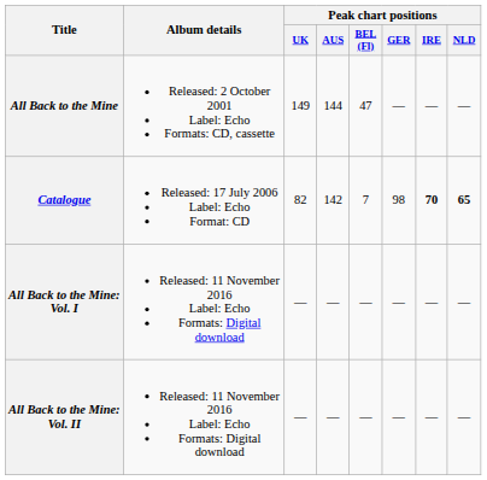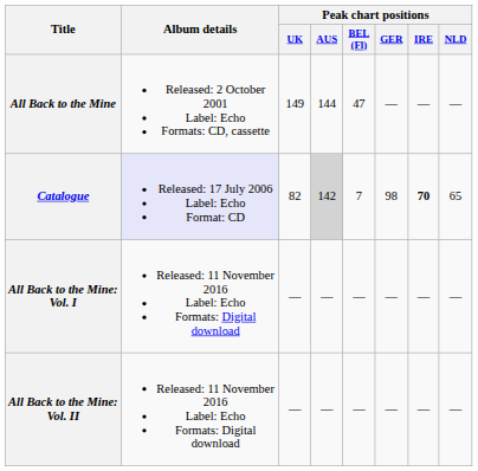Catalogue | Album details: no background -> lavender background
Catalogue | Peak chart positions / AUS: no background -> lightgrey background
Catalogue | Peak chart positions / NLD: bold -> normal
